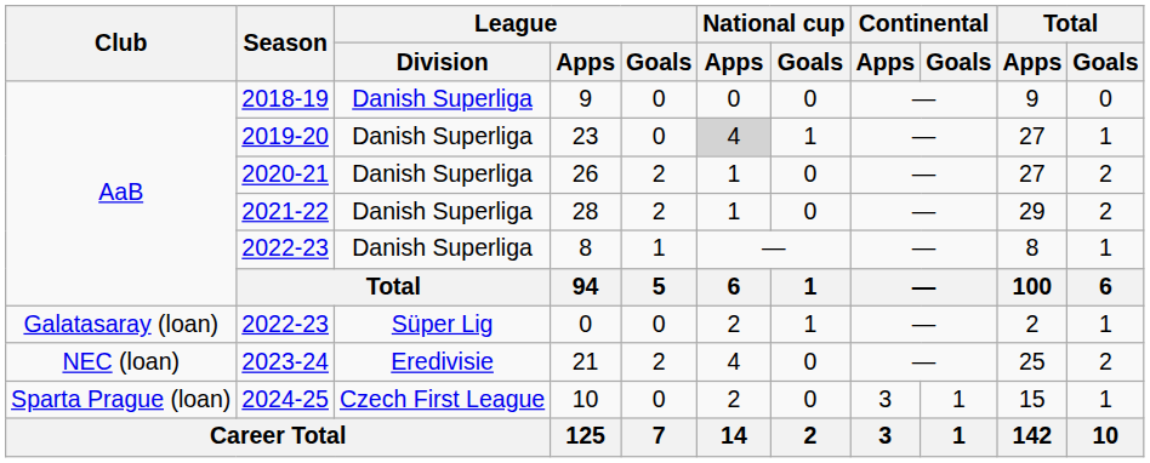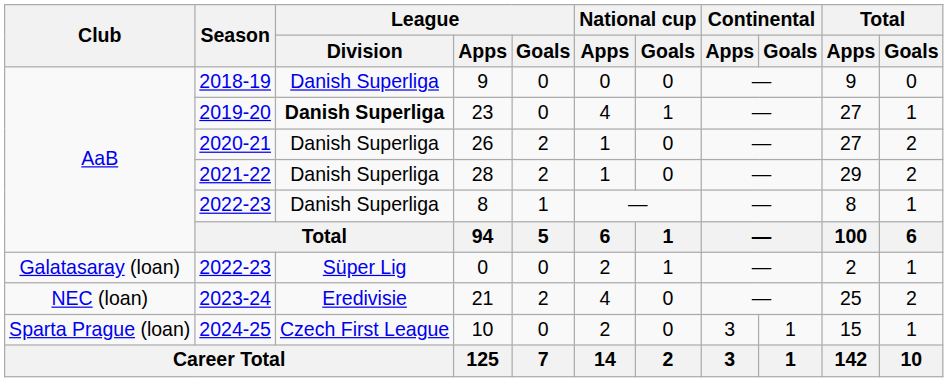23 | League / Division: normal -> bold
23 | National cup / Apps: lightgrey background -> no background
